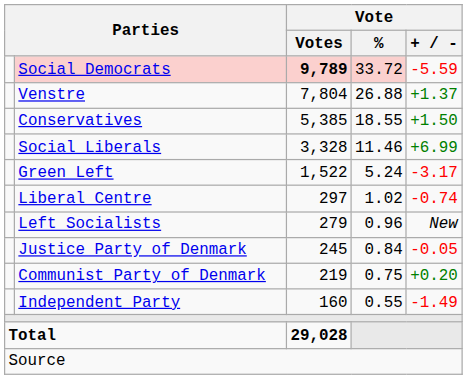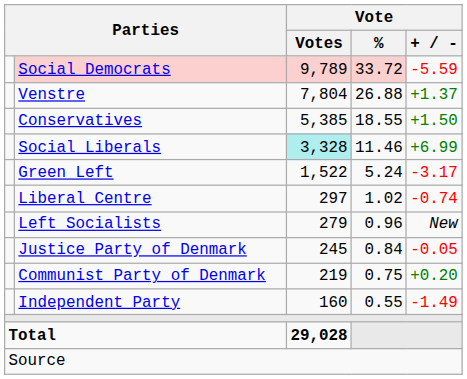Social Democrats | Vote / Votes: bold -> normal
Social Liberals | Vote / Votes: no background -> paleturquoise background
